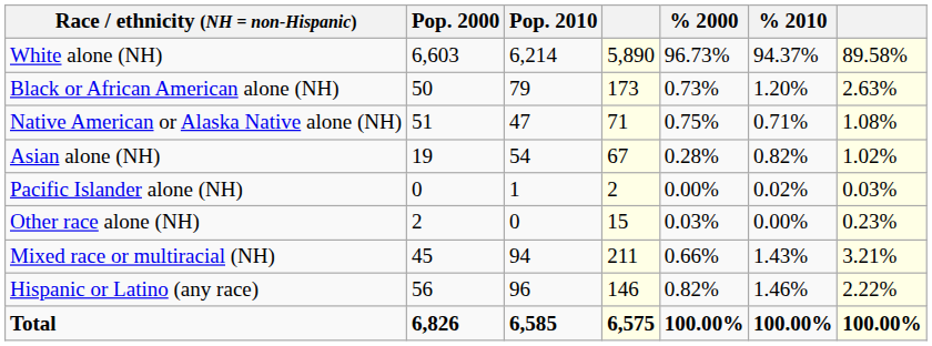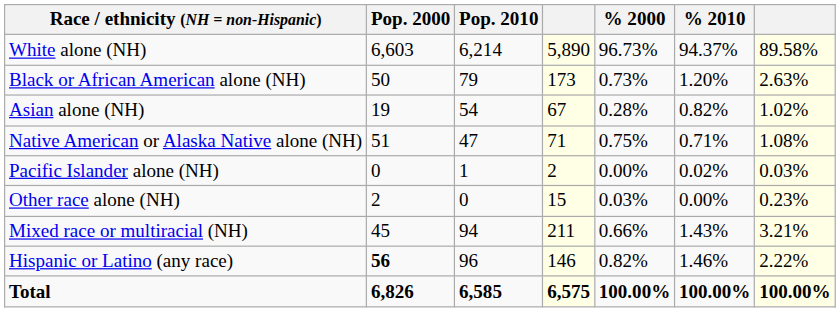rows swapped: Native American or Alaska Native alone (NH) <-> Asian alone (NH)
Hispanic or Latino (any race) | Pop. 2000: normal -> bold
